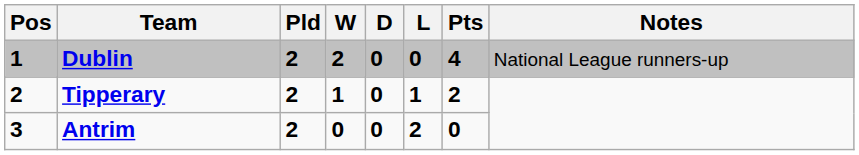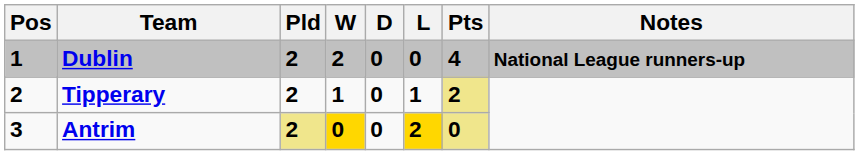Dublin | Notes: normal -> bold
Tipperary | Pts: no background -> khaki background
Antrim | Pld: no background -> khaki background
Antrim | W: no background -> gold background
Antrim | L: no background -> gold background
Antrim | Pts: no background -> khaki background
